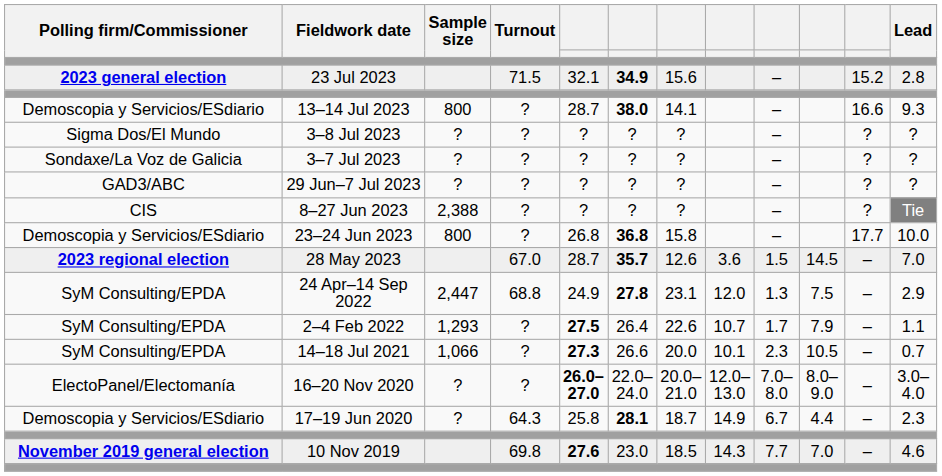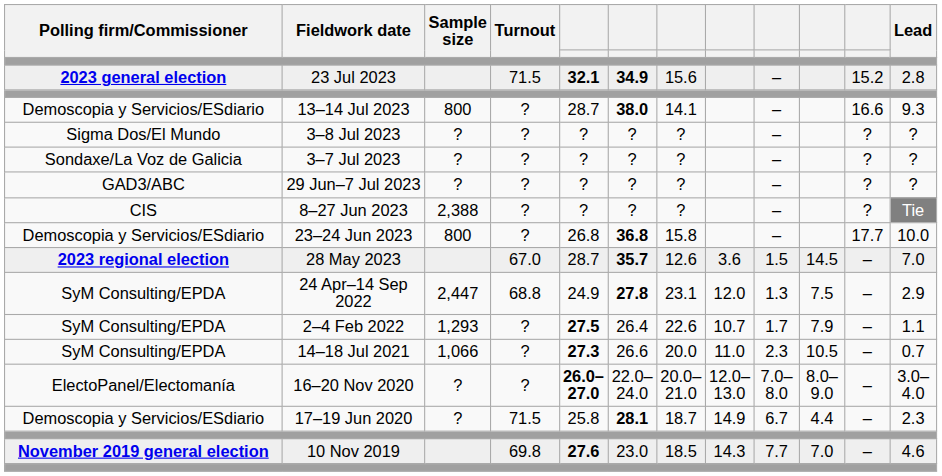23 Jul 2023 | column 5: normal -> bold
14–18 Jul 2021 | column 8: 10.1 -> 11.0
17–19 Jun 2020 | Turnout: 64.3 -> 71.5
